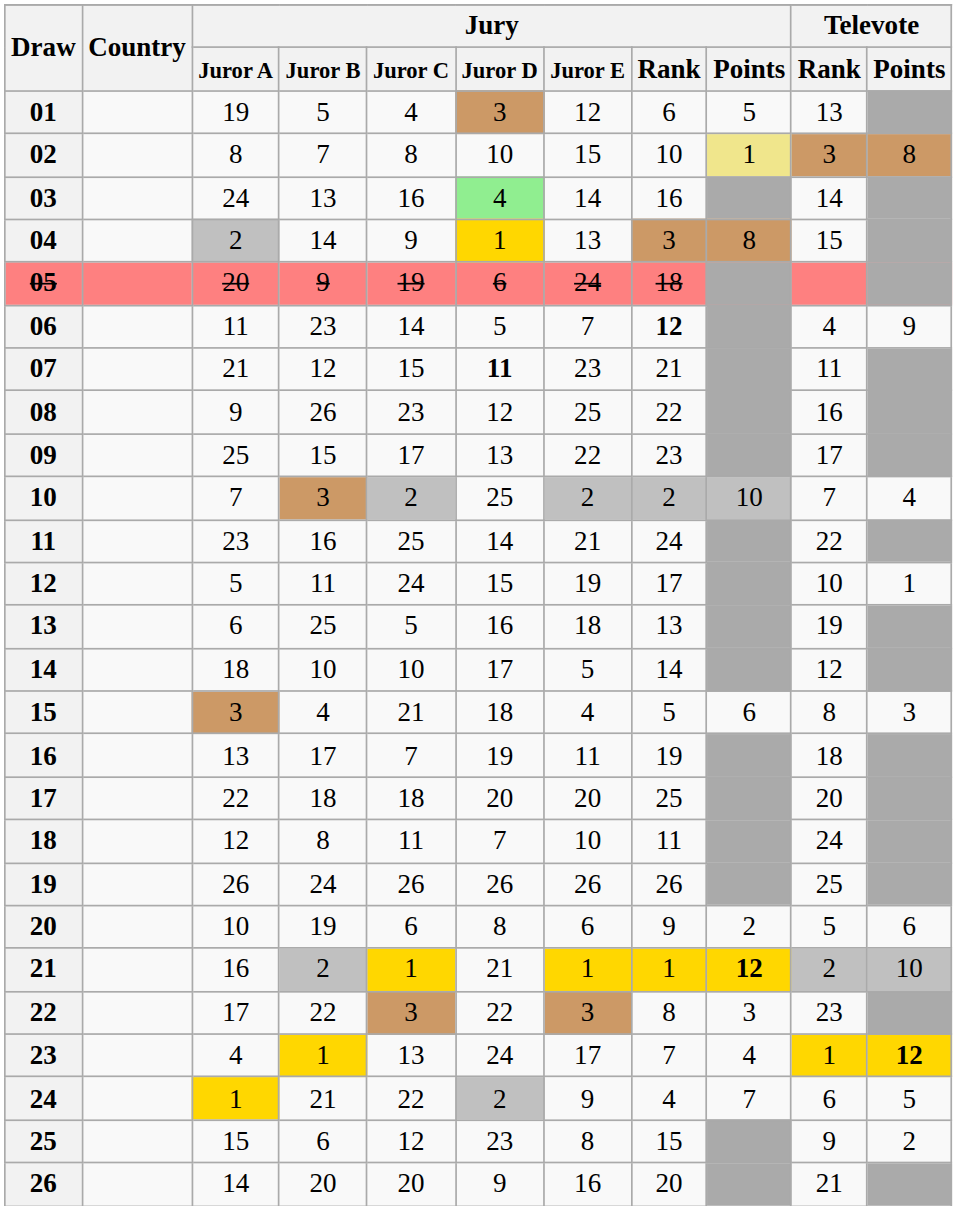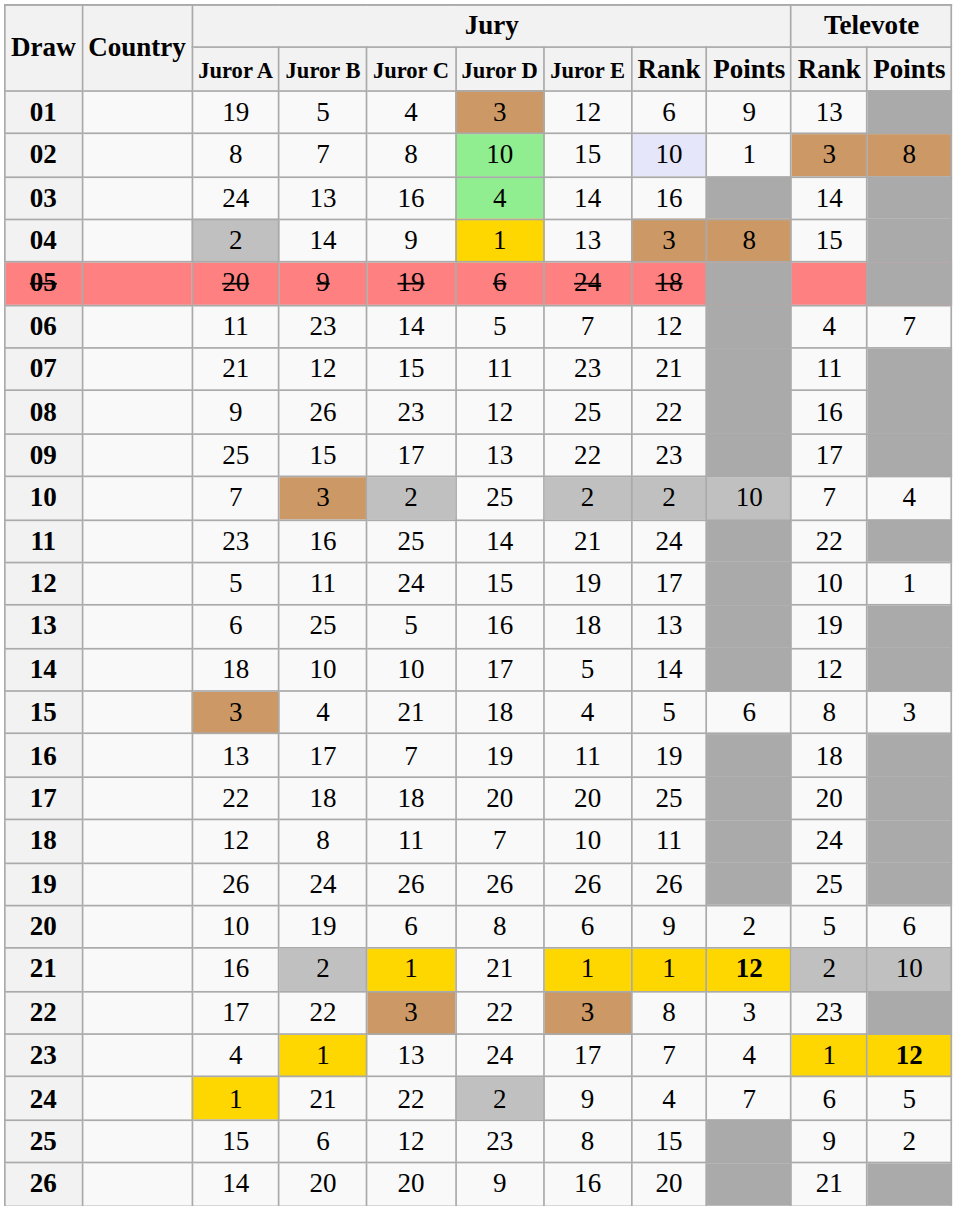01 | Jury / Points: 5 -> 9
02 | Jury / Juror D: no background -> lightgreen background
02 | Jury / Rank: no background -> lavender background
02 | Jury / Points: khaki background -> no background
06 | Jury / Rank: bold -> normal
06 | Televote / Points: 9 -> 7
07 | Jury / Juror D: bold -> normal
